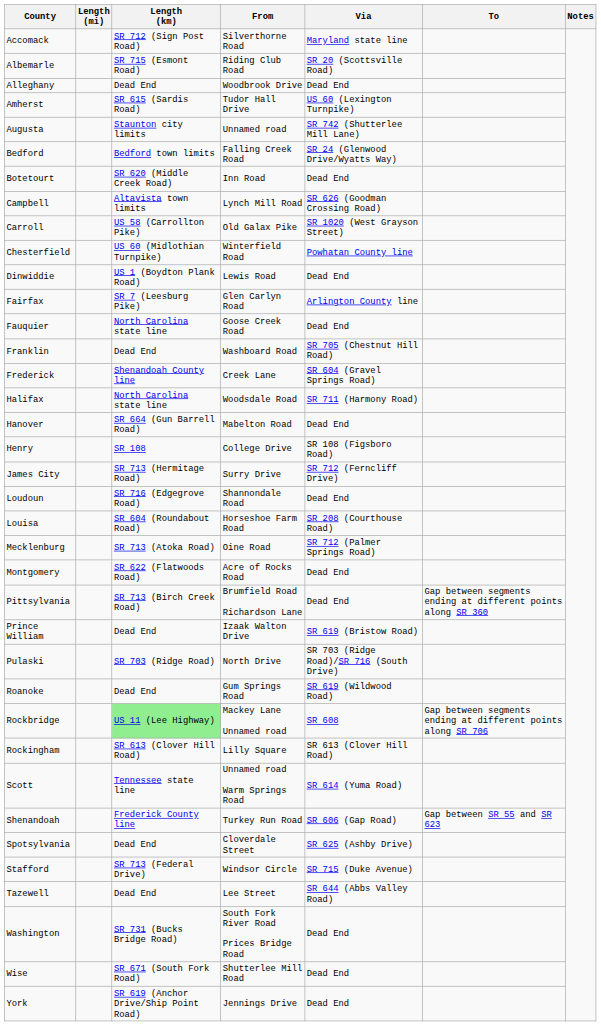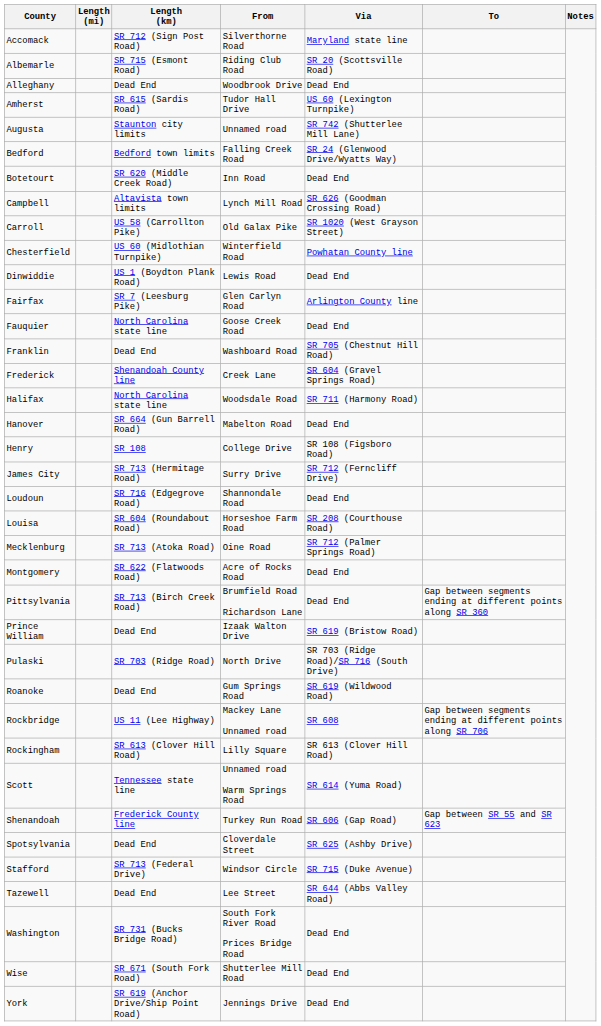Rockbridge | Length (km): lightgreen background -> no background
